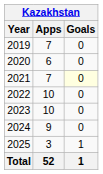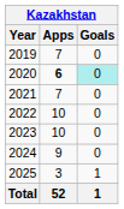2020 | Apps: normal -> bold
2020 | Goals: no background -> paleturquoise background
2021 | Goals: lightyellow background -> no background
